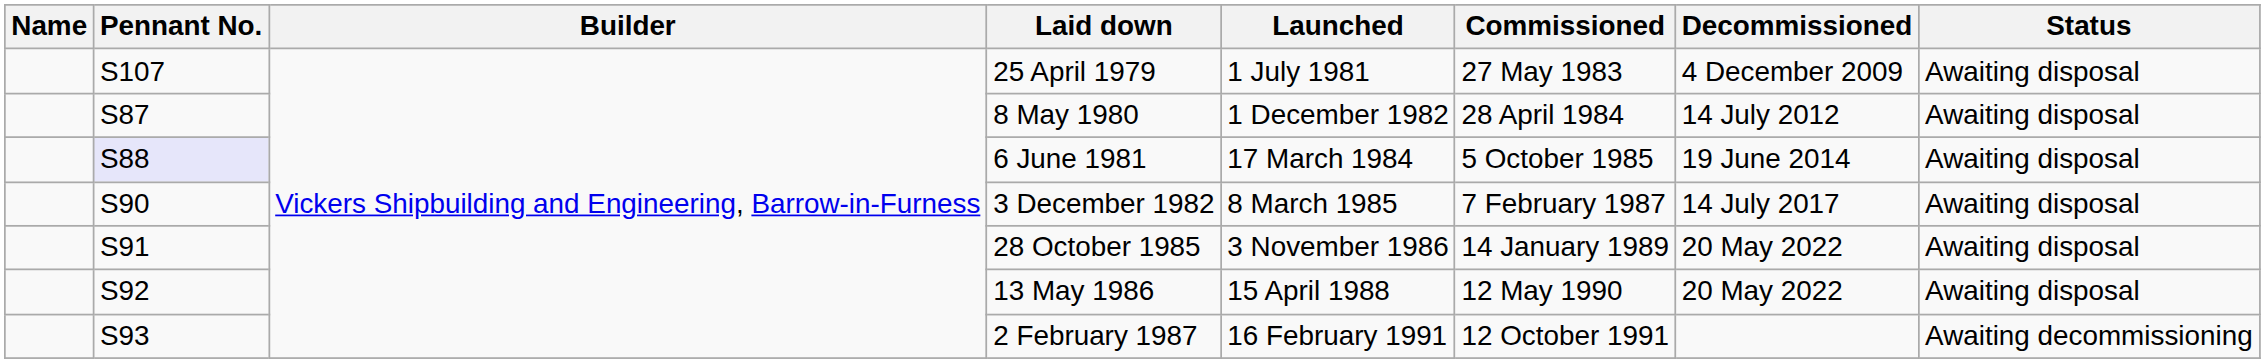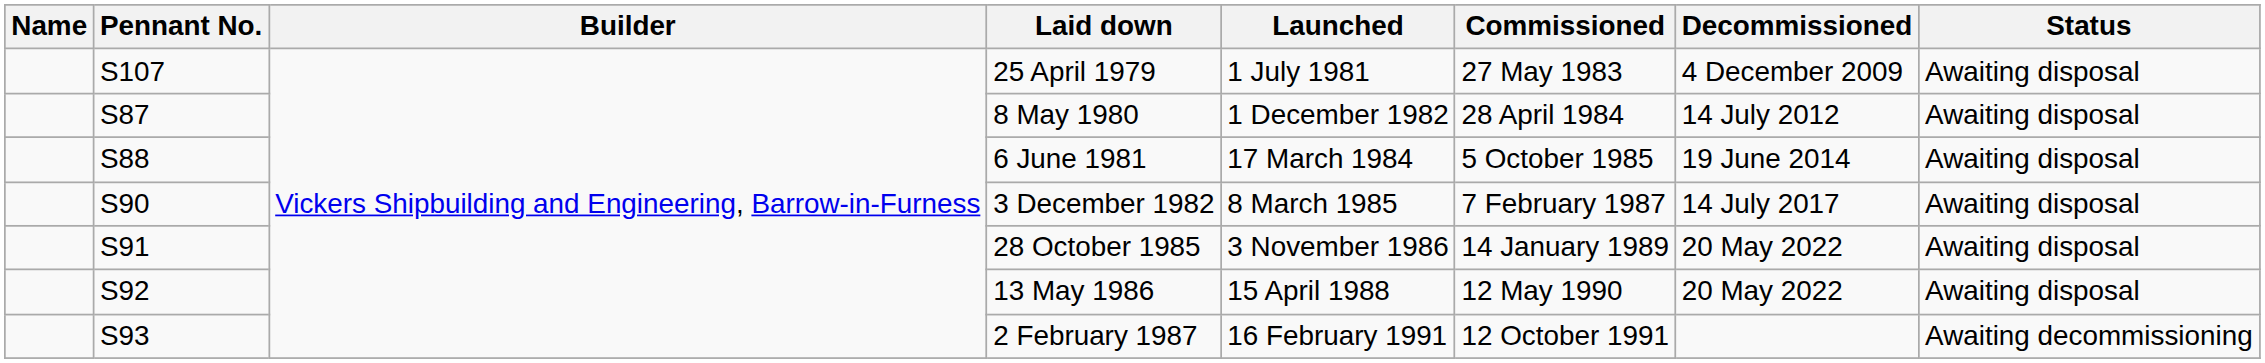6 June 1981 | Pennant No.: lavender background -> no background
